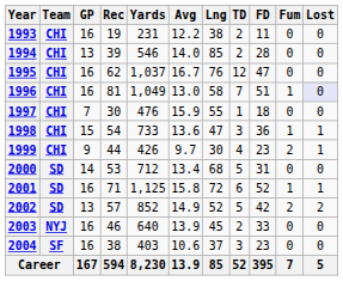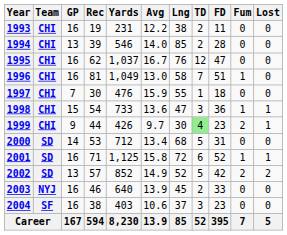1996 | Lost: lavender background -> no background
1999 | TD: no background -> lightgreen background
